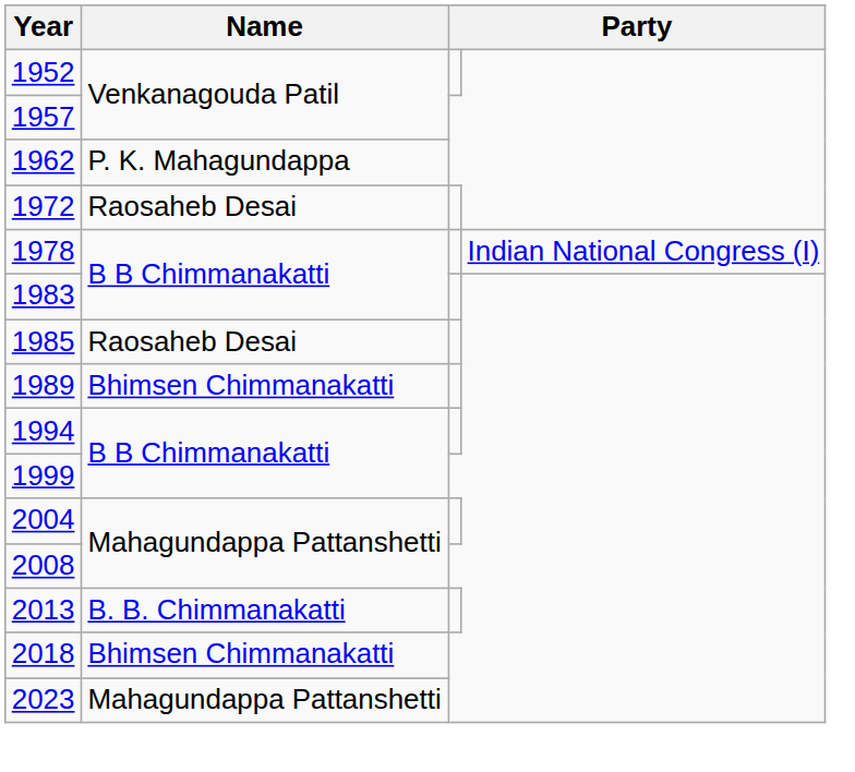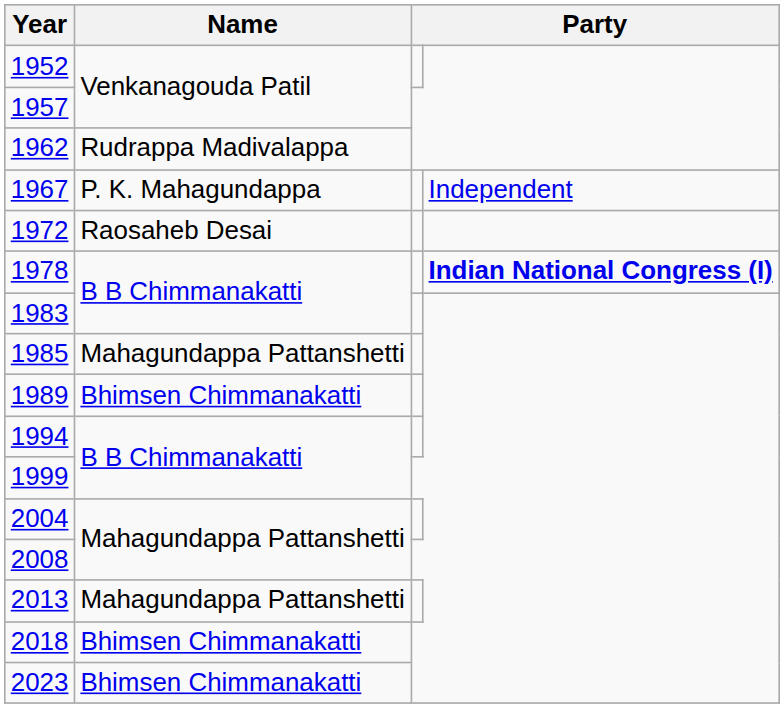1962 | Name: P. K. Mahagundappa -> Rudrappa Madivalappa
+ row: 1967 | P. K. Mahagundappa | Independent
1978 | column 4: normal -> bold
1985 | Name: Raosaheb Desai -> Mahagundappa Pattanshetti
2013 | Name: B. B. Chimmanakatti -> Mahagundappa Pattanshetti
2023 | Name: Mahagundappa Pattanshetti -> Bhimsen Chimmanakatti
